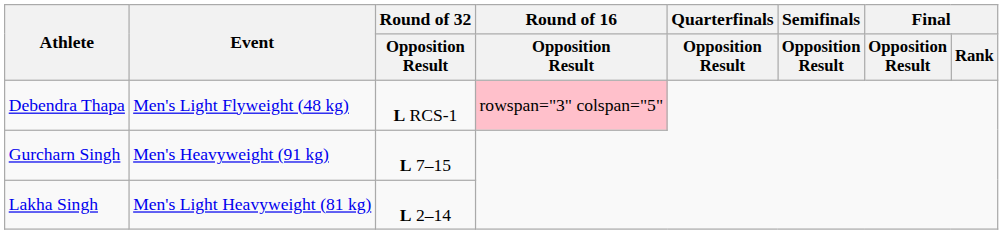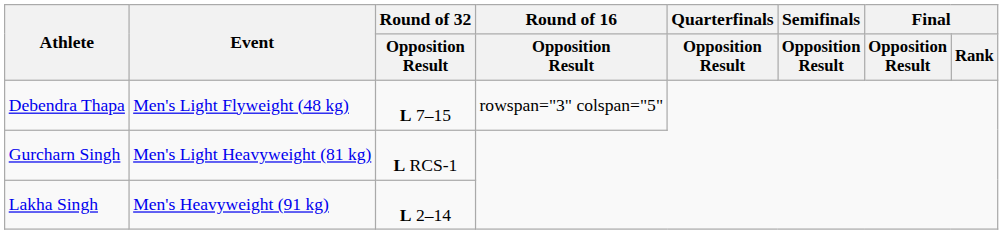Debendra Thapa | Round of 32 / Opposition Result: L RCS-1 -> L 7–15
Debendra Thapa | Round of 16 / Opposition Result: pink background -> no background
Gurcharn Singh | Event: Men's Heavyweight (91 kg) -> Men's Light Heavyweight (81 kg)
Gurcharn Singh | Round of 32 / Opposition Result: L 7–15 -> L RCS-1
Lakha Singh | Event: Men's Light Heavyweight (81 kg) -> Men's Heavyweight (91 kg)
